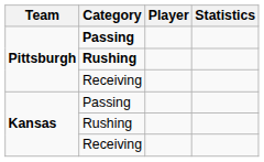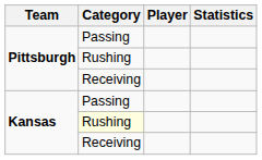Pittsburgh / Passing | Category: bold -> normal
Pittsburgh / Rushing | Category: bold -> normal
Kansas / Rushing | Category: no background -> lightyellow background
